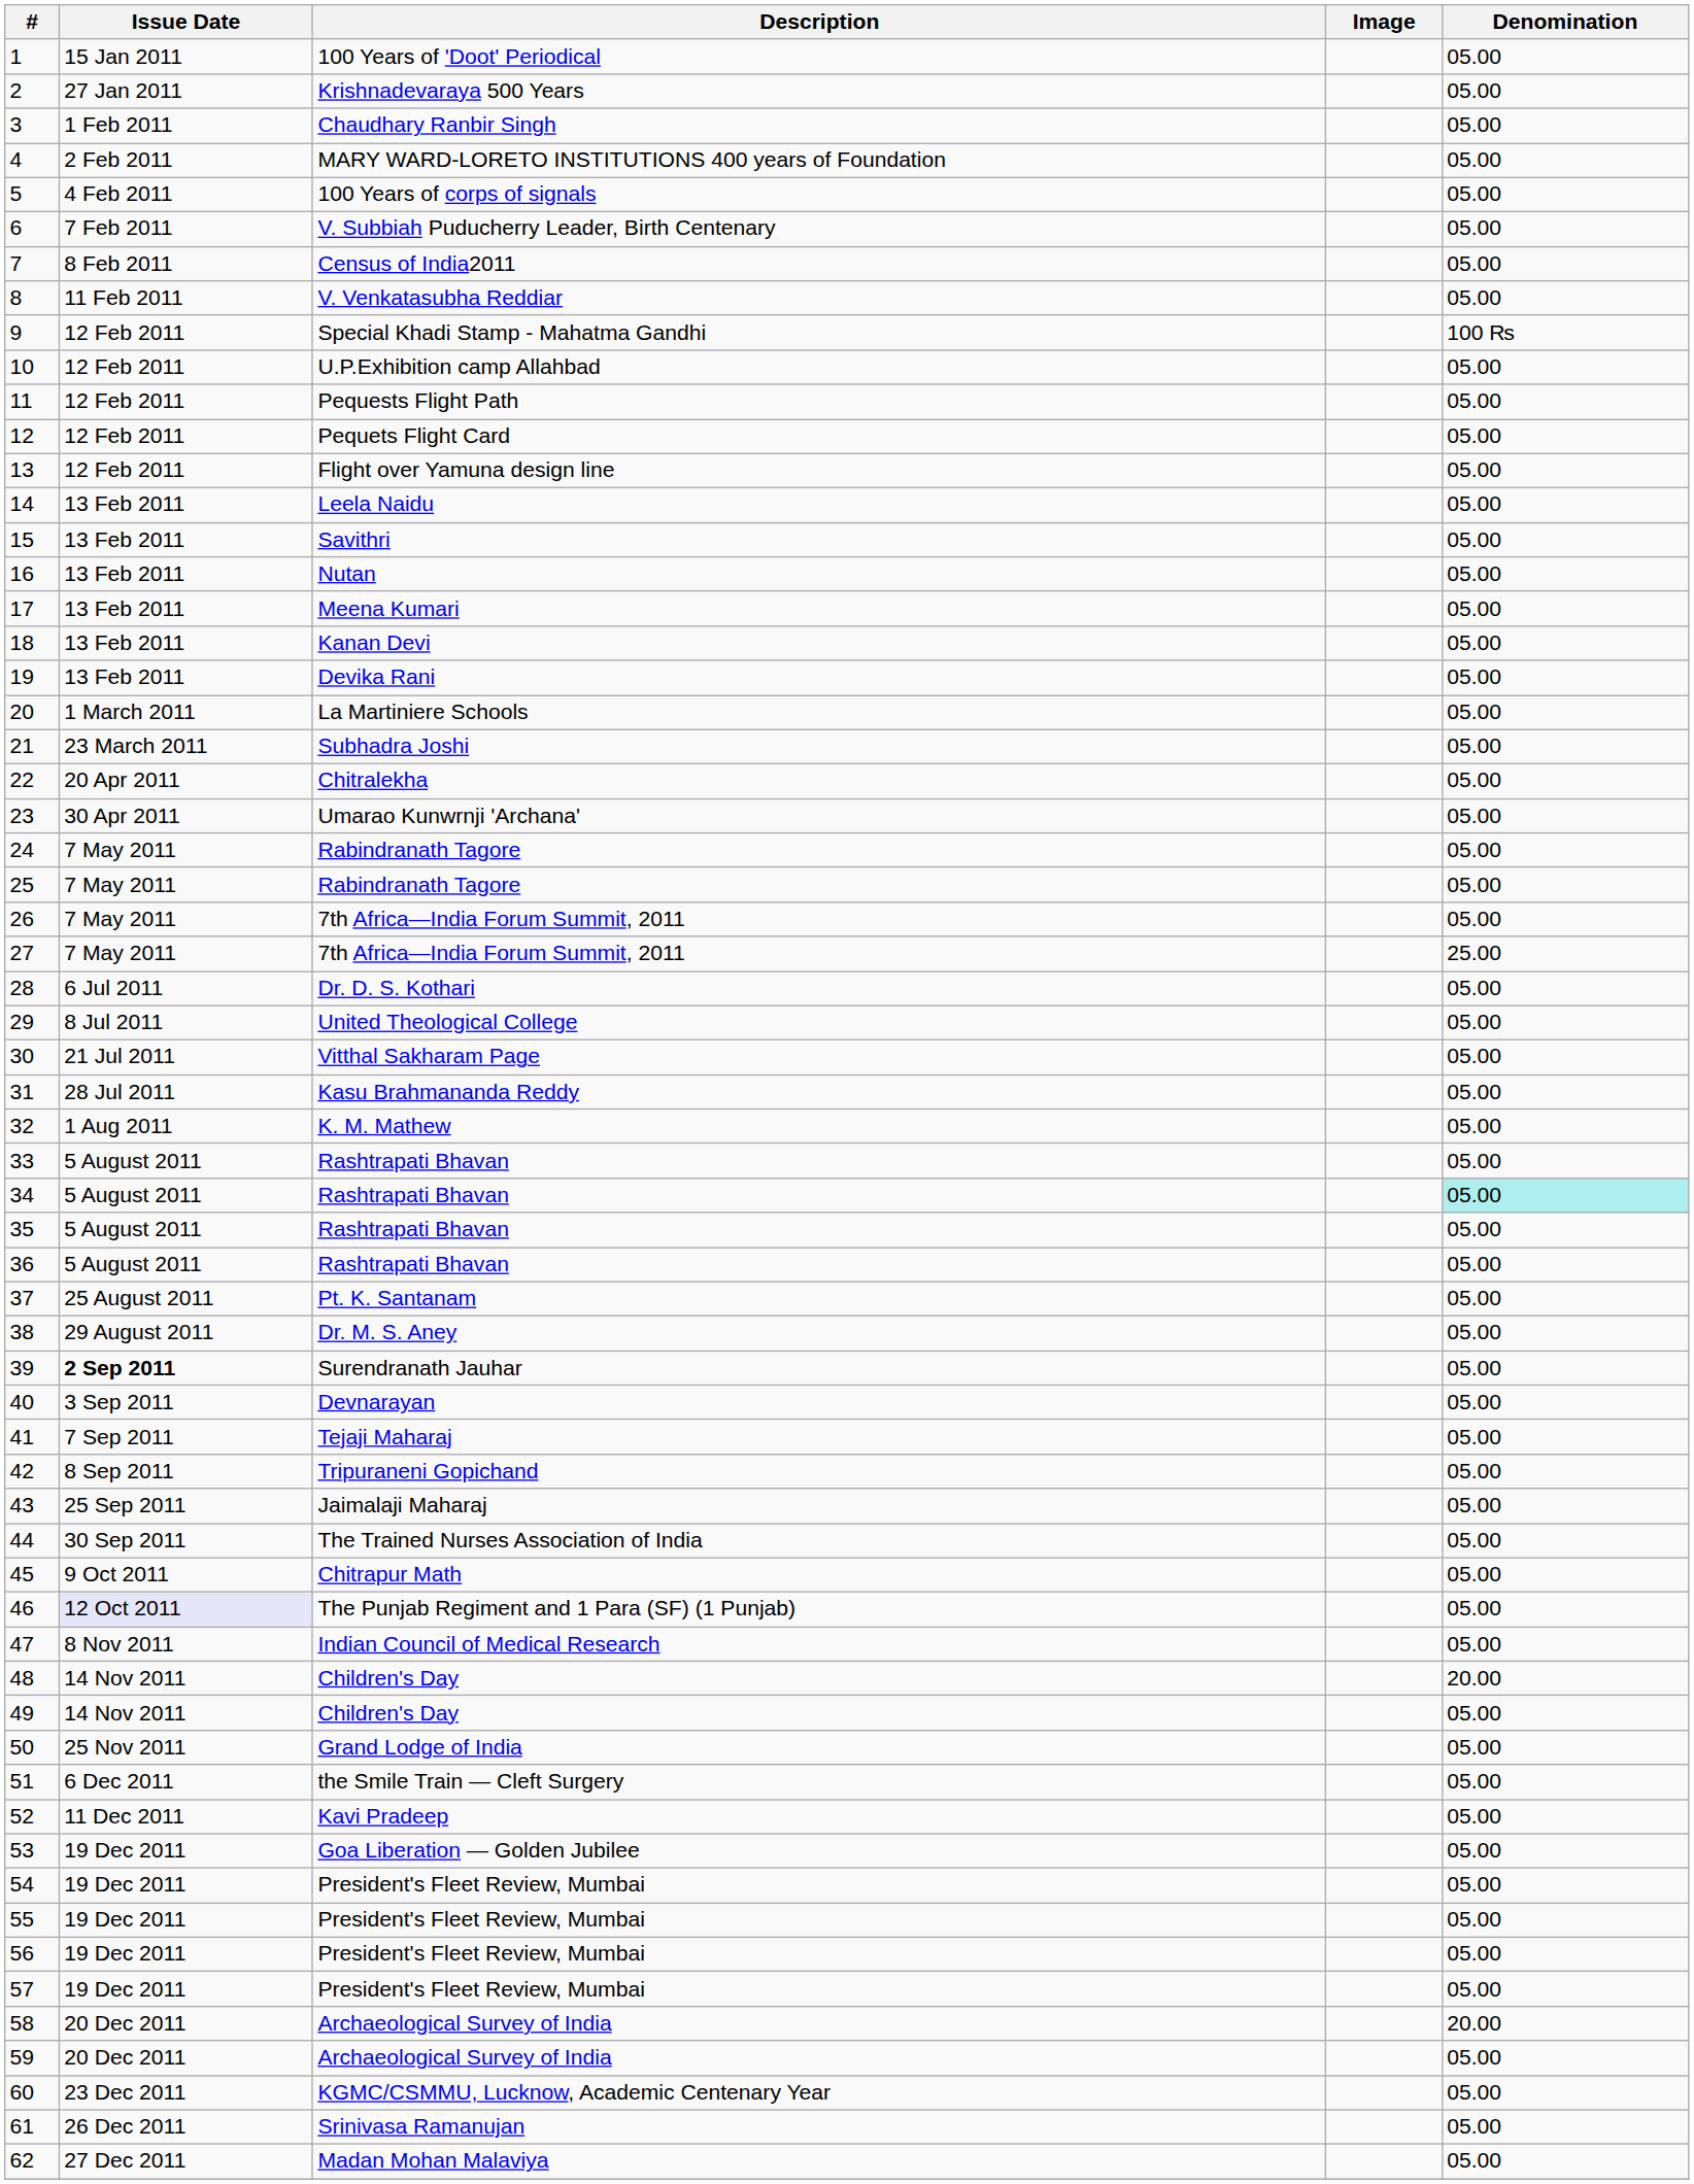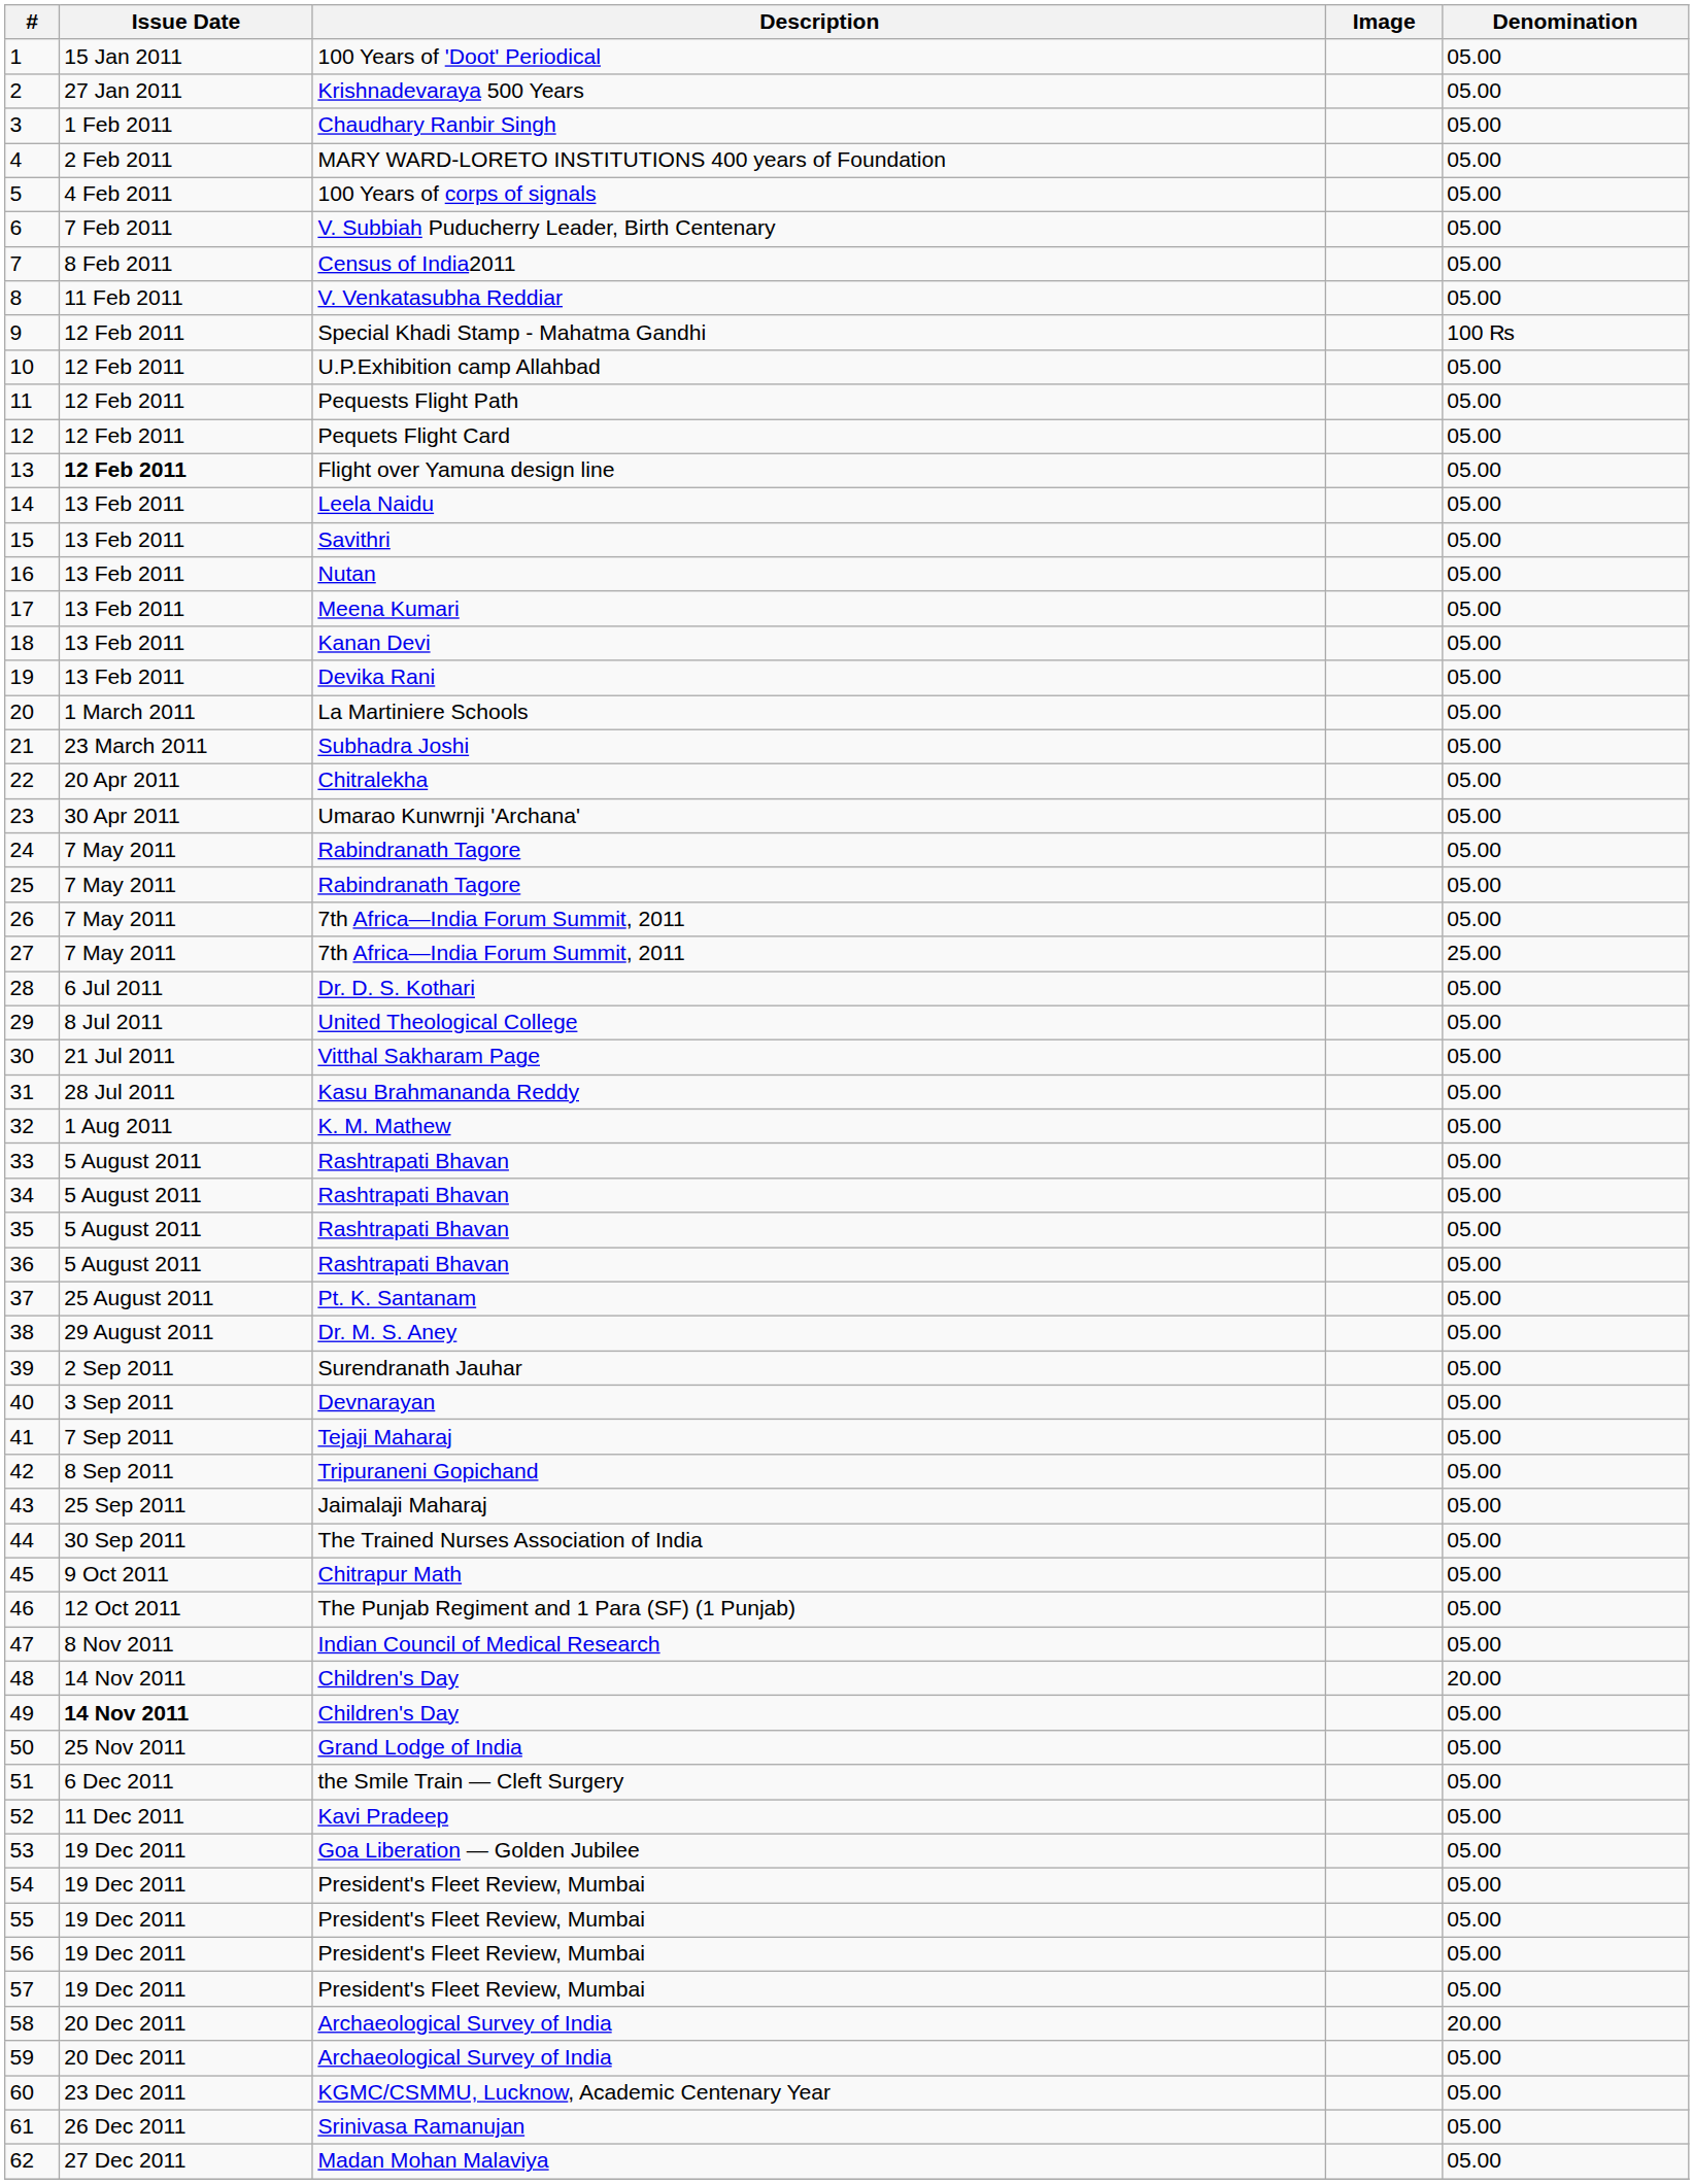13 | Issue Date: normal -> bold
34 | Denomination: paleturquoise background -> no background
39 | Issue Date: bold -> normal
46 | Issue Date: lavender background -> no background
49 | Issue Date: normal -> bold
